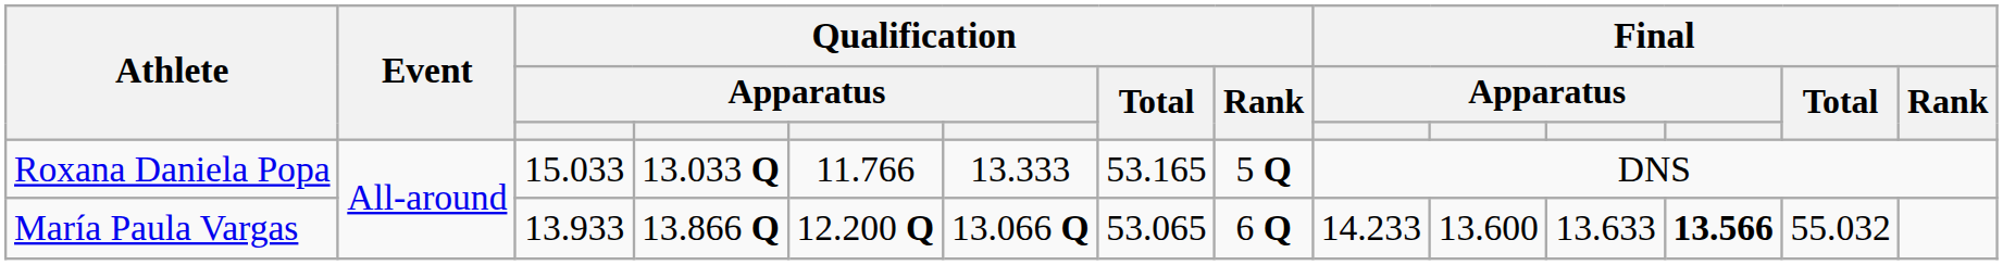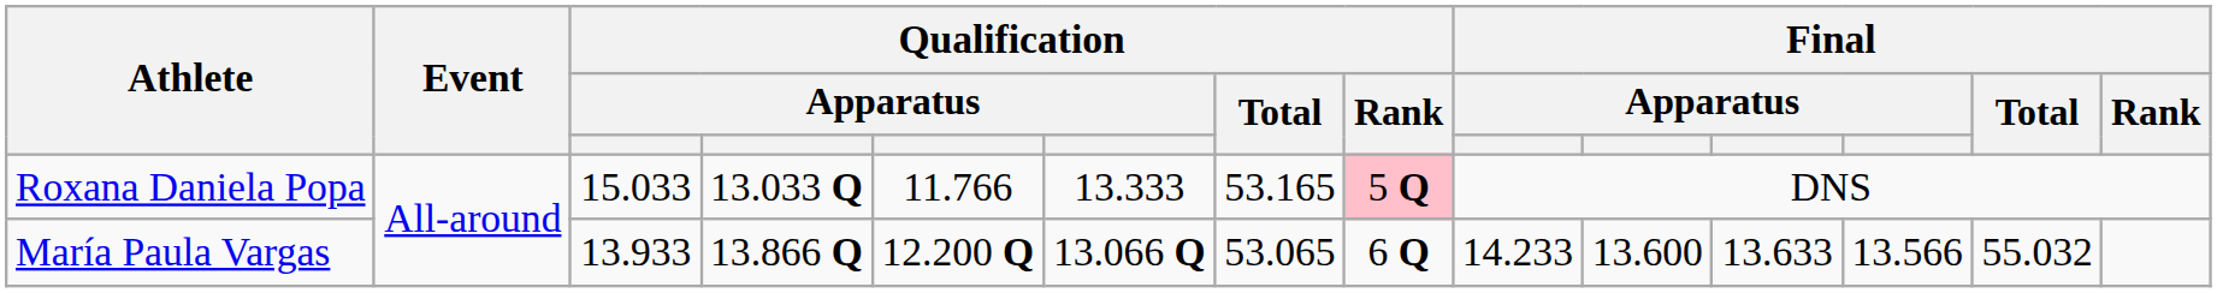row 4 | Qualification / Rank: no background -> pink background
row 5 | column 12: bold -> normal
